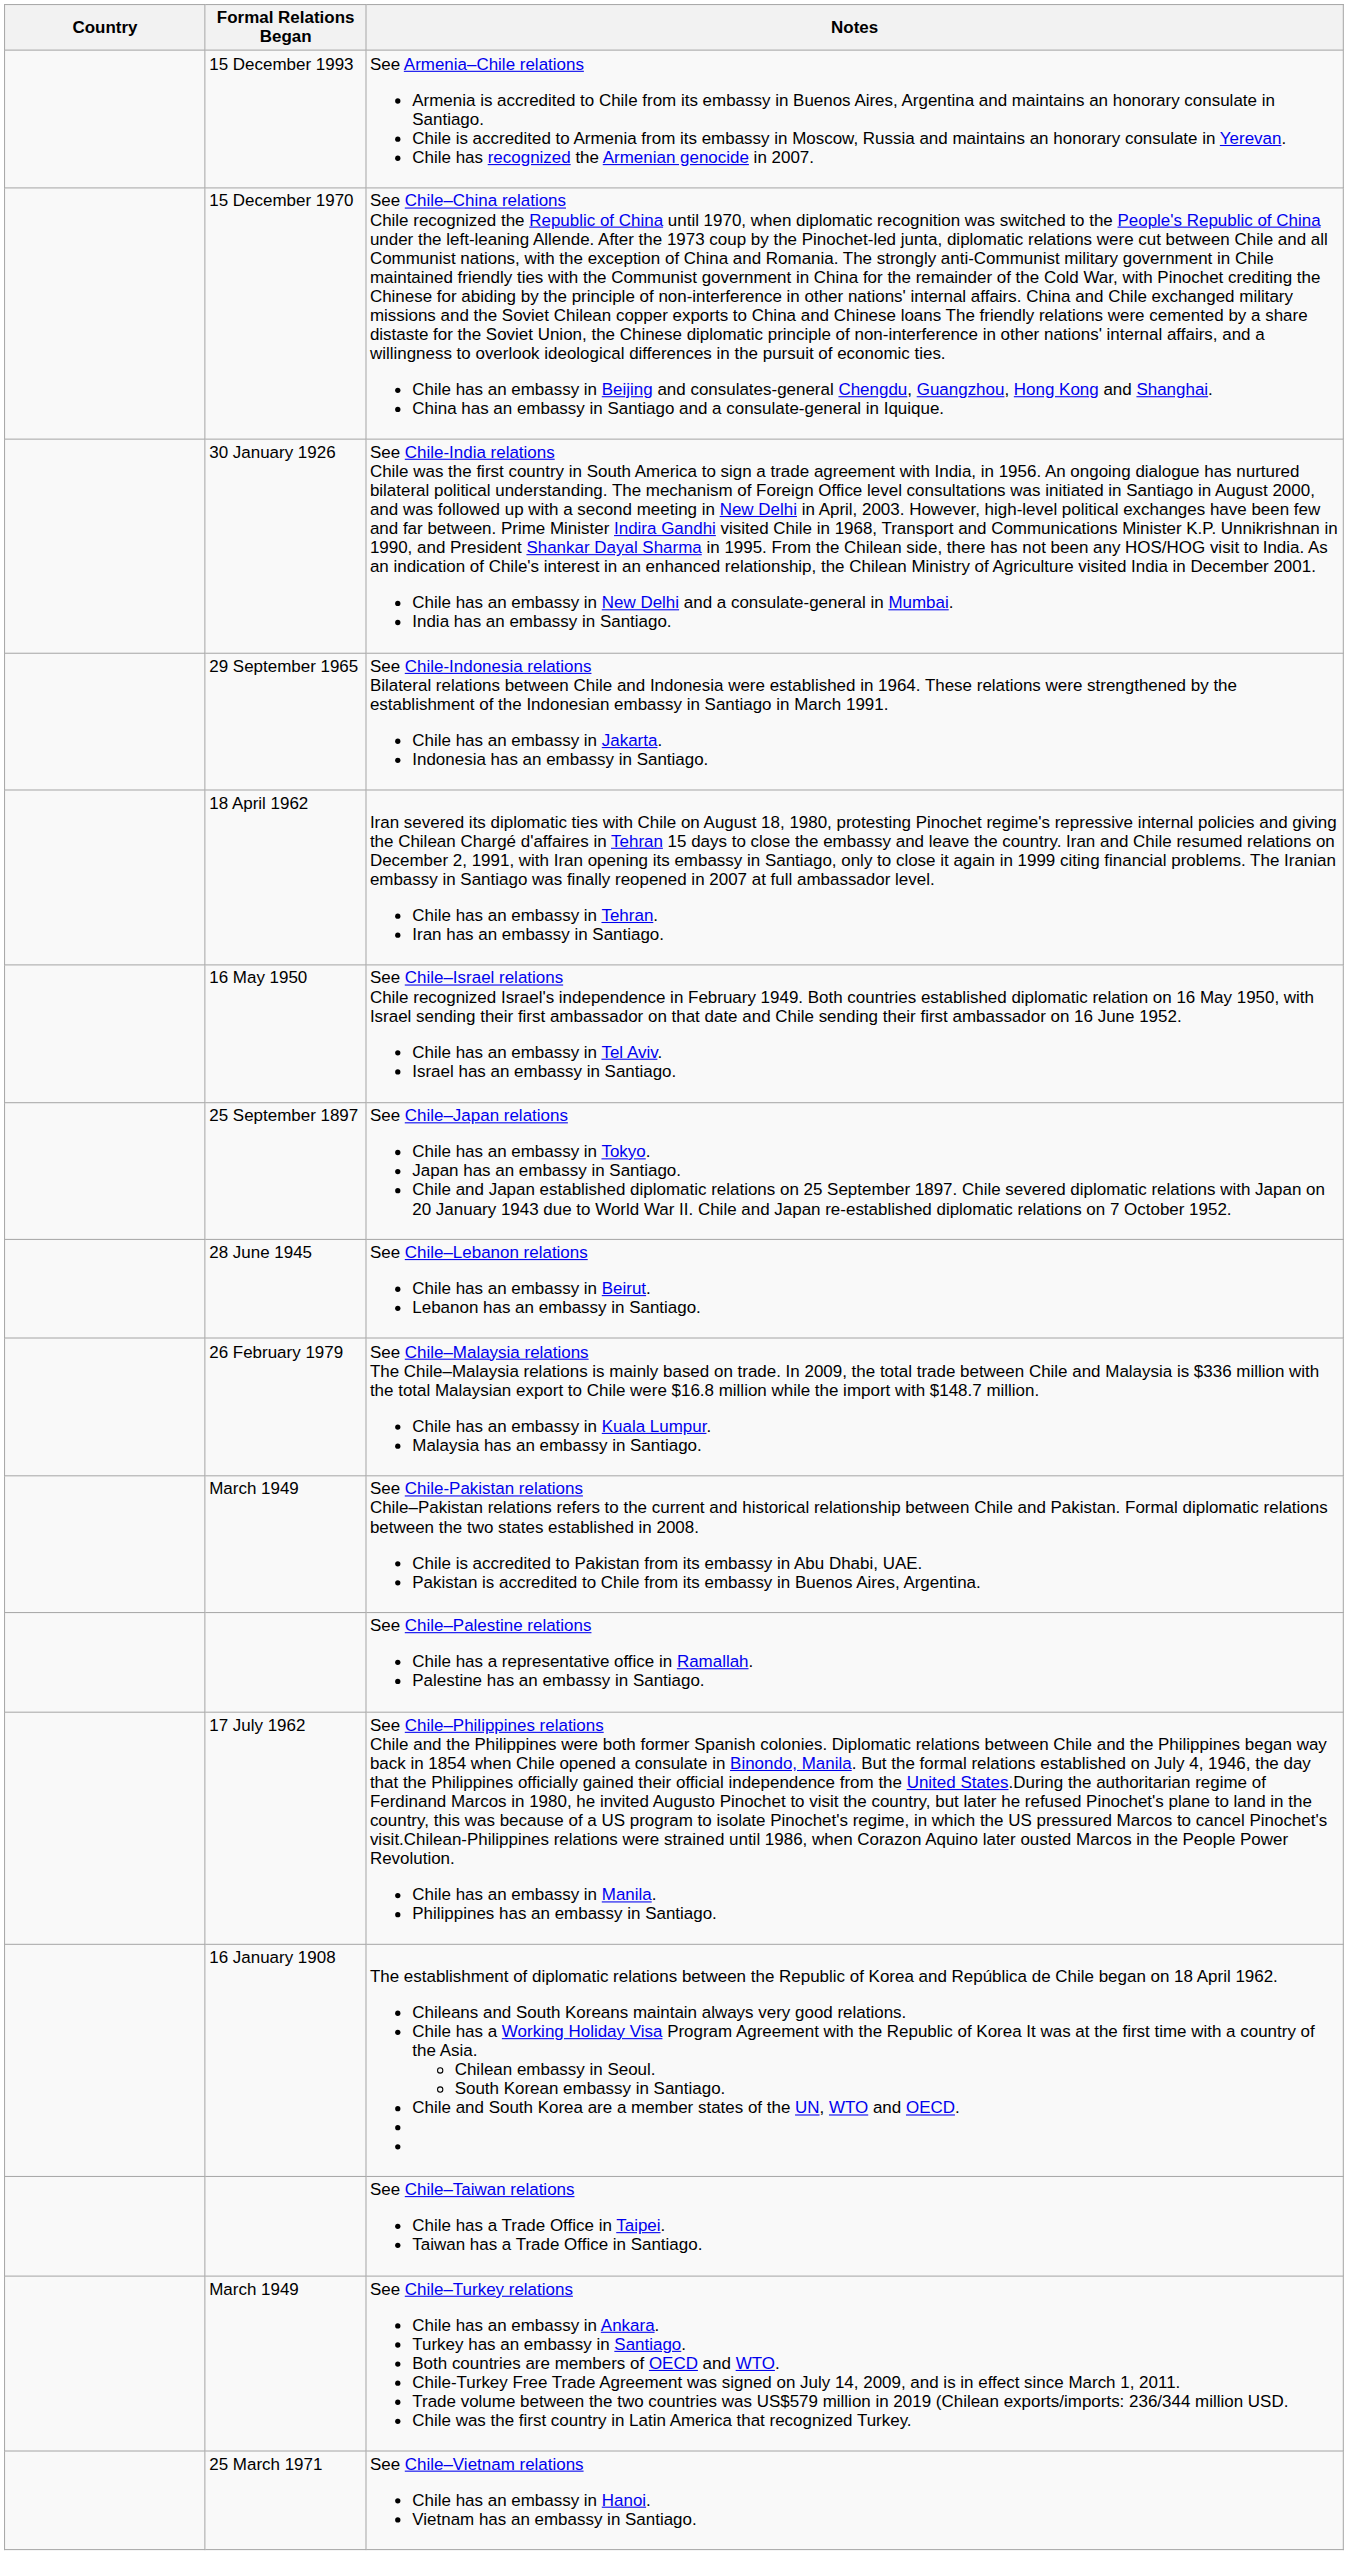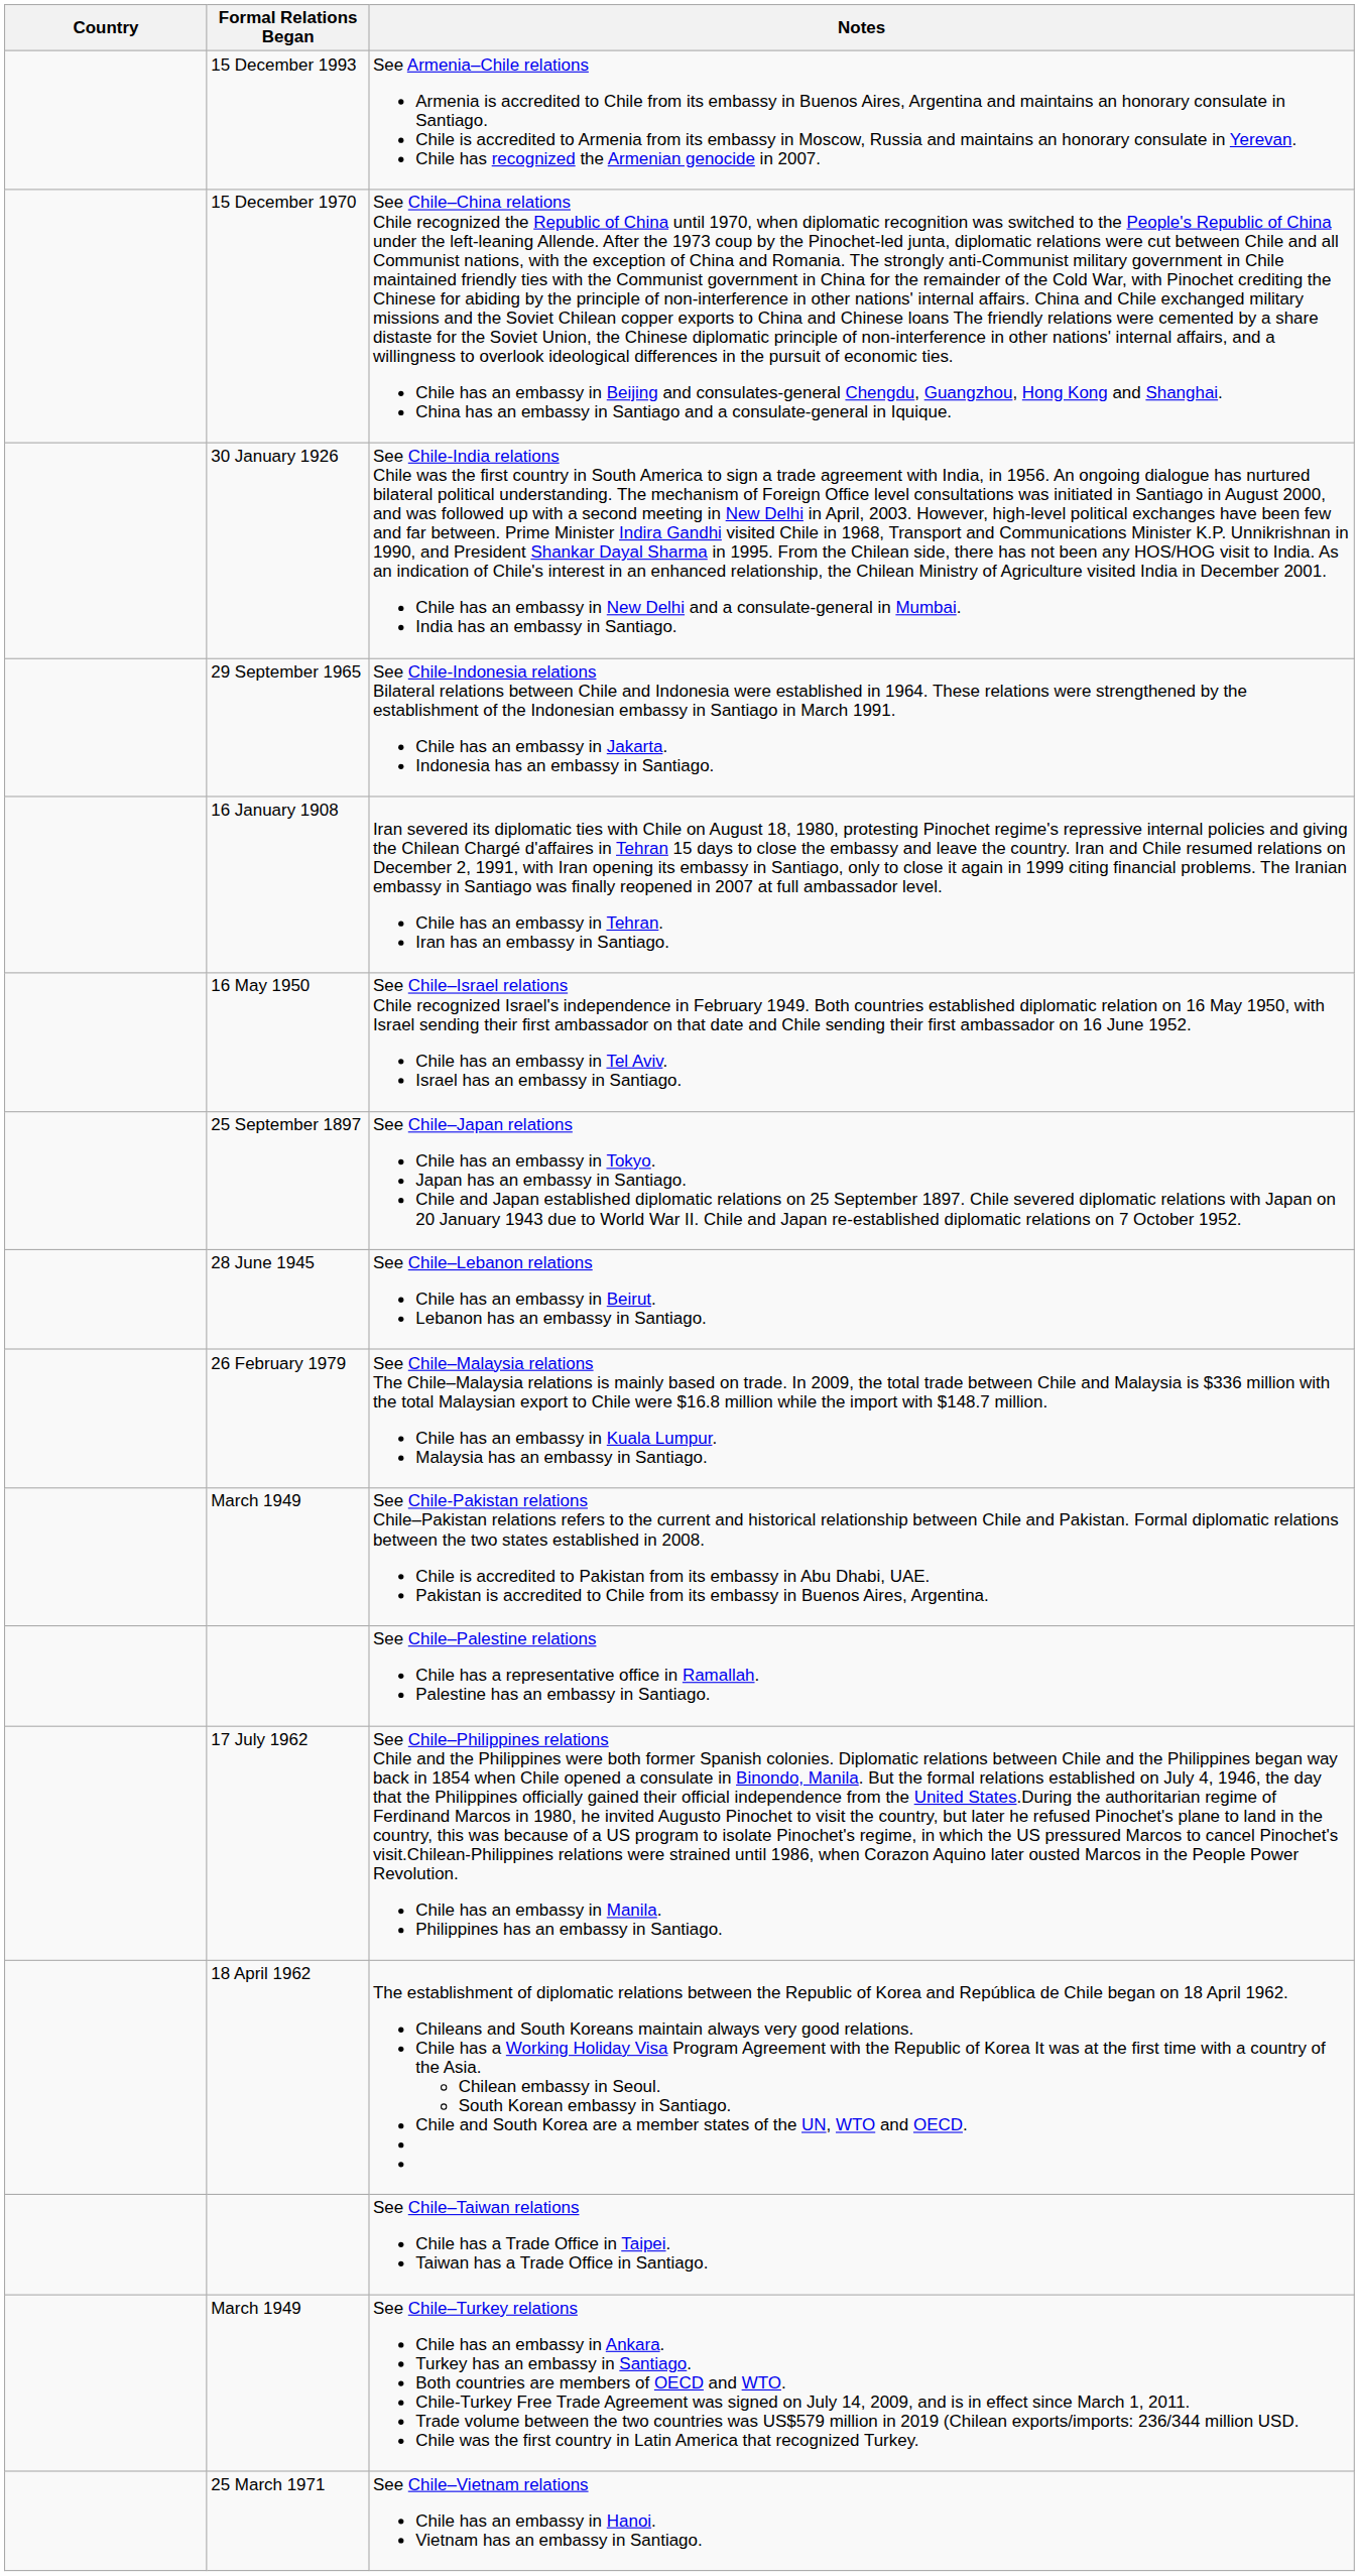row 6 | Formal Relations Began: 18 April 1962 -> 16 January 1908
row 14 | Formal Relations Began: 16 January 1908 -> 18 April 1962
